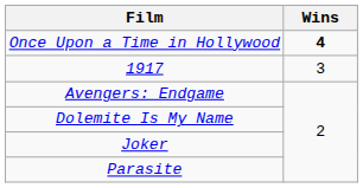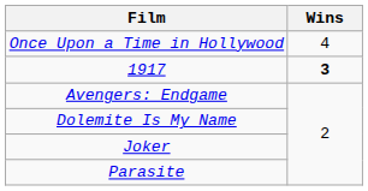Once Upon a Time in Hollywood | Wins: bold -> normal
1917 | Wins: normal -> bold
